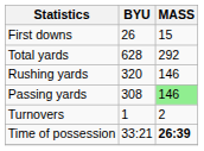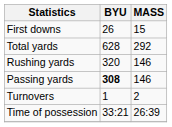Passing yards | BYU: normal -> bold
Passing yards | MASS: lightgreen background -> no background
Time of possession | MASS: bold -> normal
